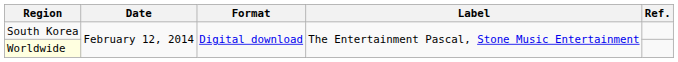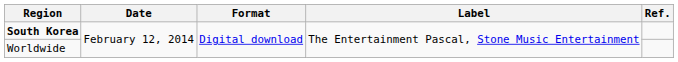South Korea | Region: normal -> bold
Worldwide | Region: lightyellow background -> no background
